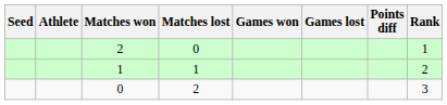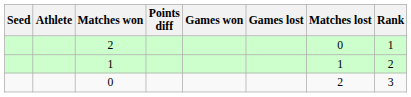columns swapped: Matches lost <-> Points diff
